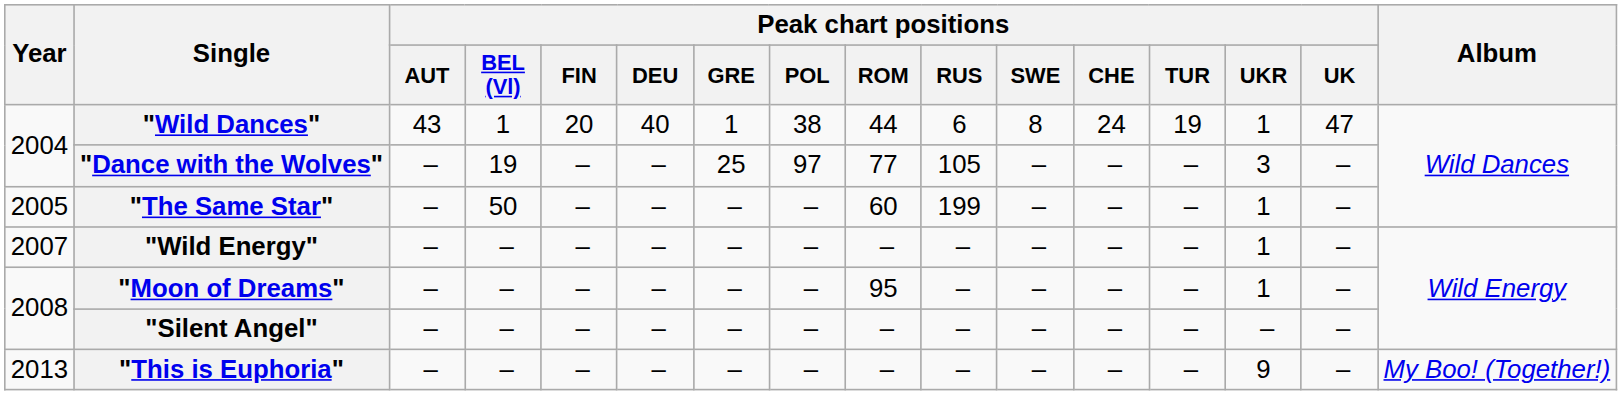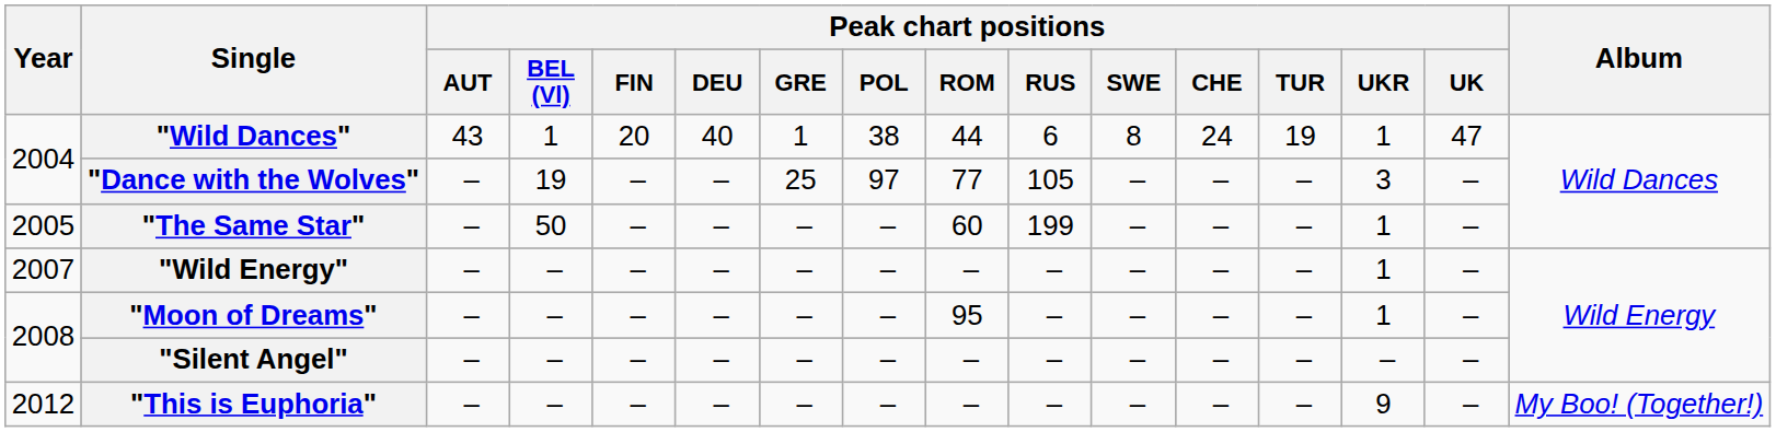"This is Euphoria" | Year: 2013 -> 2012
